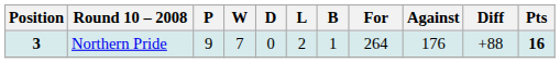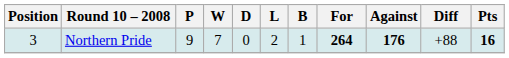Northern Pride | Position: bold -> normal
Northern Pride | For: normal -> bold
Northern Pride | Against: normal -> bold
